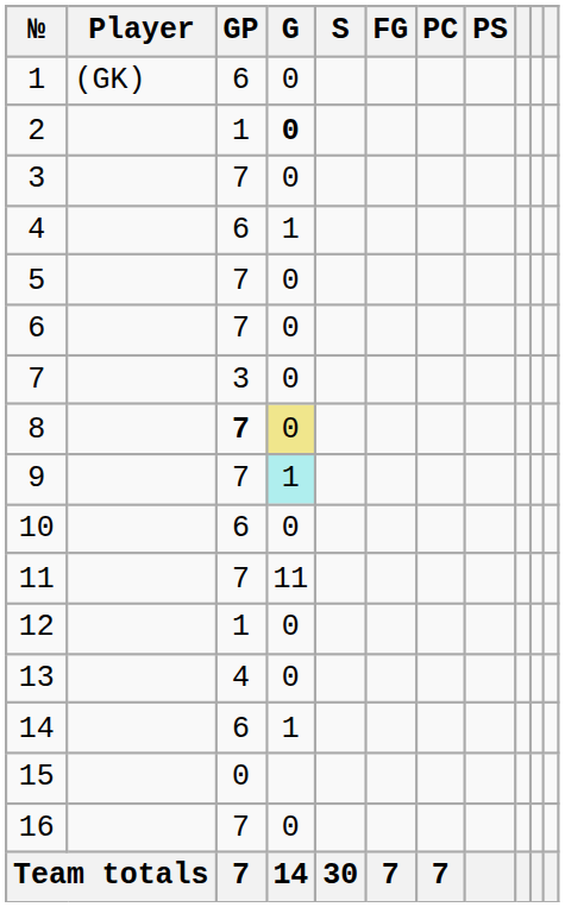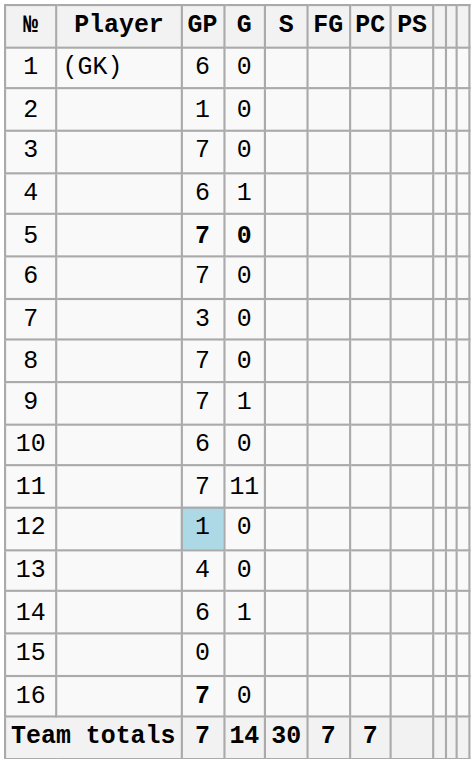2 | G: bold -> normal
5 | GP: normal -> bold
5 | G: normal -> bold
8 | GP: bold -> normal
8 | G: khaki background -> no background
9 | G: paleturquoise background -> no background
12 | GP: no background -> lightblue background
16 | GP: normal -> bold
